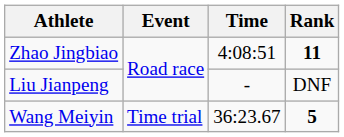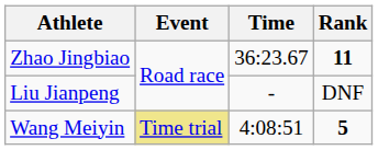Zhao Jingbiao | Time: 4:08:51 -> 36:23.67
Wang Meiyin | Event: no background -> khaki background
Wang Meiyin | Time: 36:23.67 -> 4:08:51
